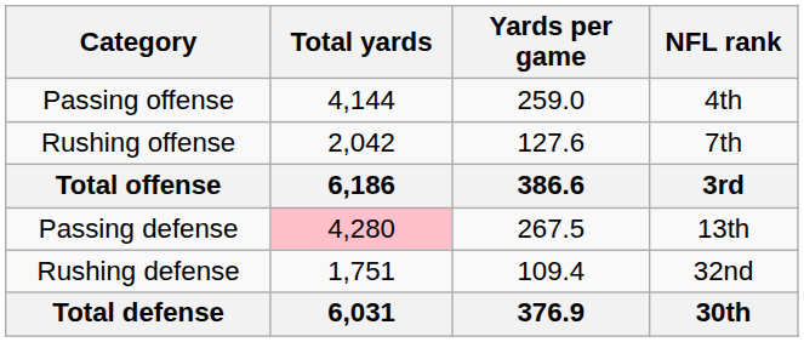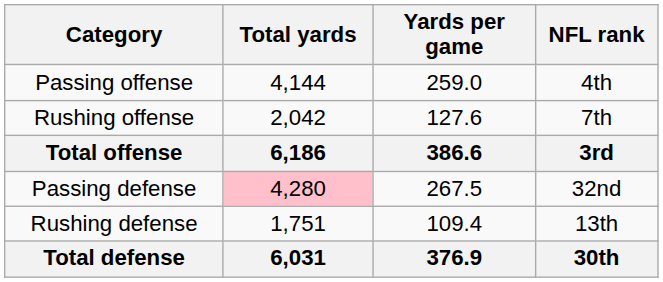Passing defense | NFL rank: 13th -> 32nd
Rushing defense | NFL rank: 32nd -> 13th
